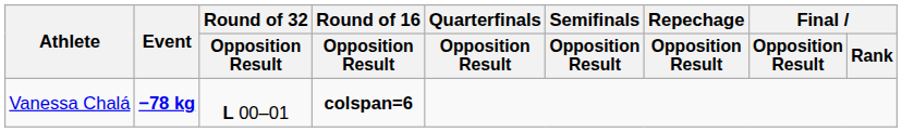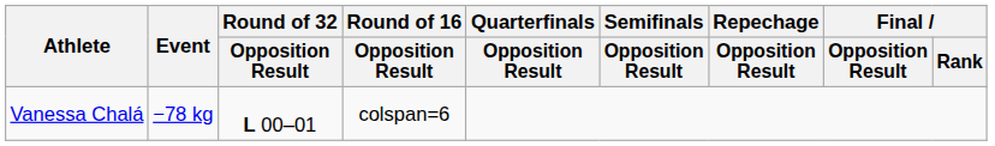Vanessa Chalá | Event: bold -> normal
Vanessa Chalá | Round of 16 / Opposition Result: bold -> normal
